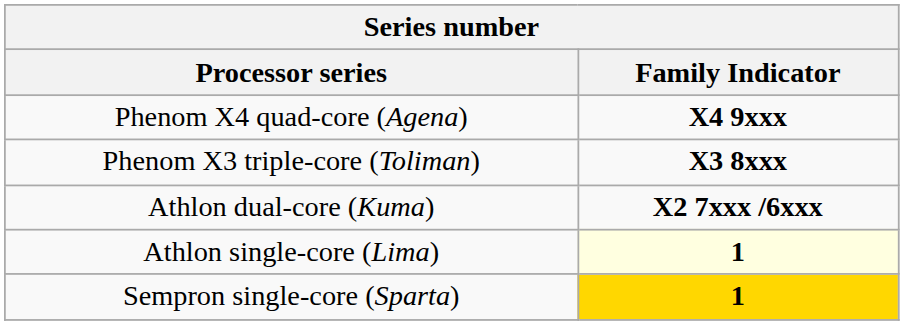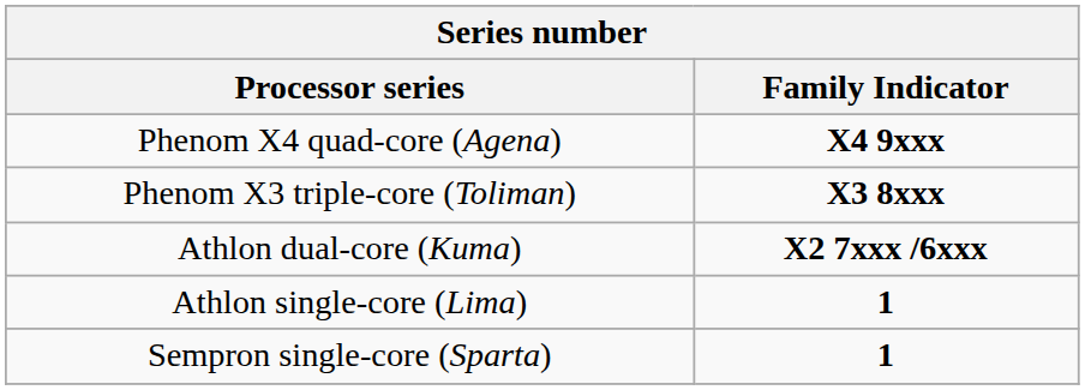Athlon single-core (Lima) | Family Indicator: lightyellow background -> no background
Sempron single-core (Sparta) | Family Indicator: gold background -> no background
